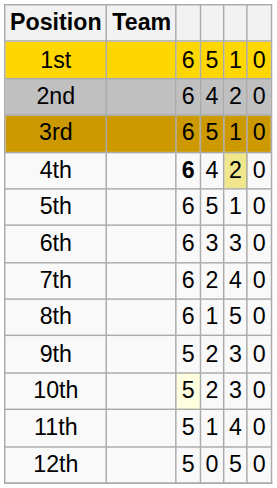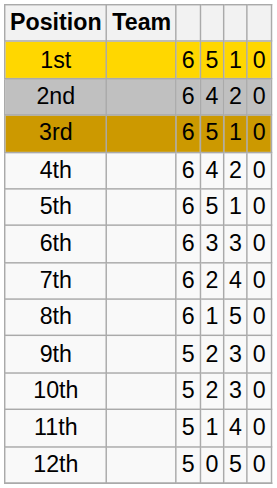4th | column 3: bold -> normal
4th | column 5: khaki background -> no background
10th | column 3: lightyellow background -> no background
